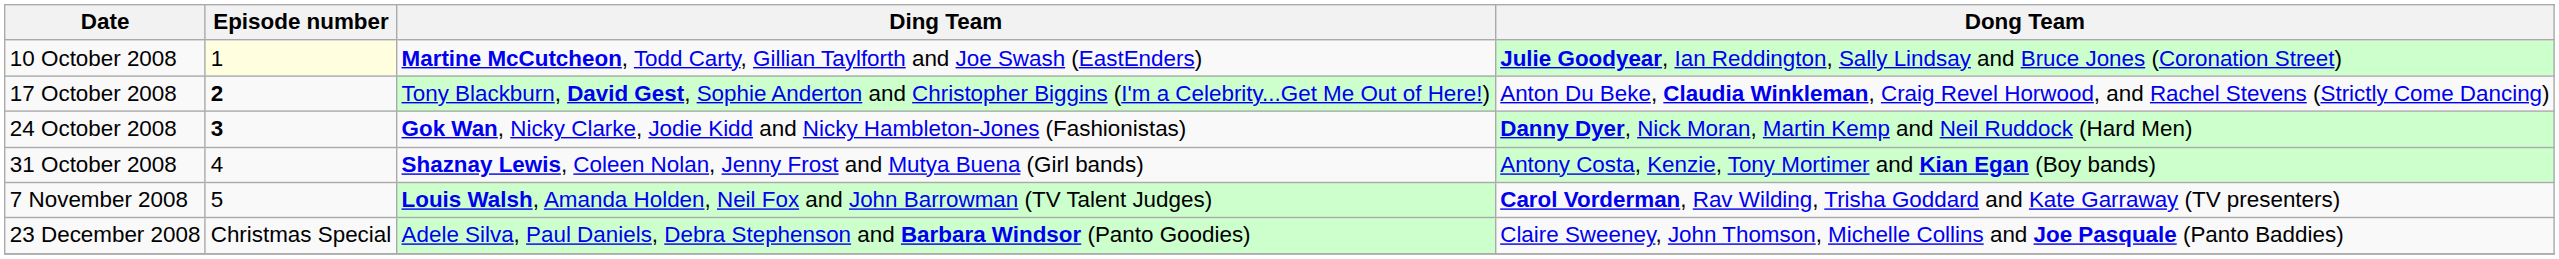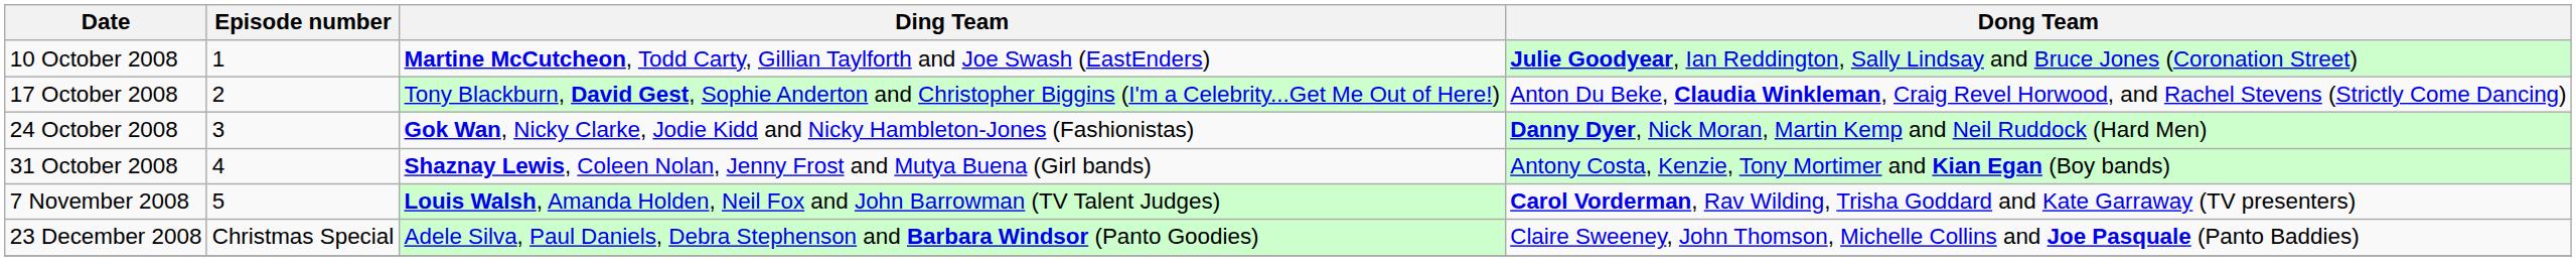10 October 2008 | Episode number: lightyellow background -> no background
17 October 2008 | Episode number: bold -> normal
24 October 2008 | Episode number: bold -> normal
